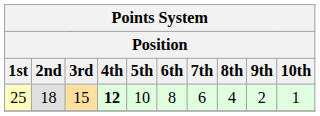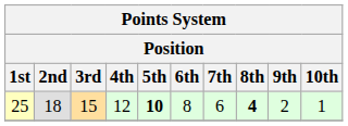25 | Position / 4th: bold -> normal
25 | Position / 5th: normal -> bold
25 | Position / 8th: normal -> bold
